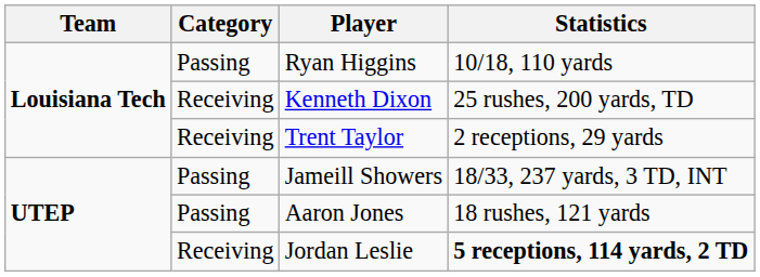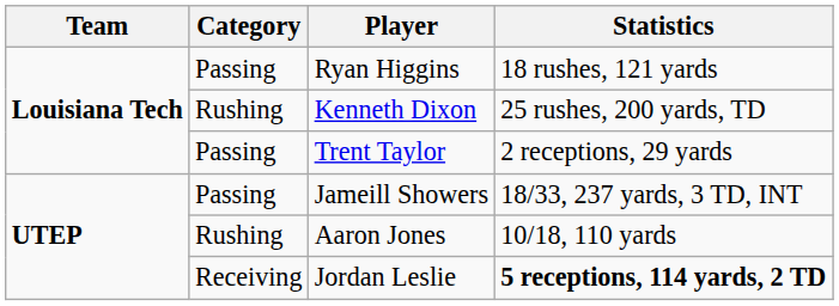Ryan Higgins | Statistics: 10/18, 110 yards -> 18 rushes, 121 yards
Kenneth Dixon | Category: Receiving -> Rushing
Trent Taylor | Category: Receiving -> Passing
Aaron Jones | Category: Passing -> Rushing
Aaron Jones | Statistics: 18 rushes, 121 yards -> 10/18, 110 yards
